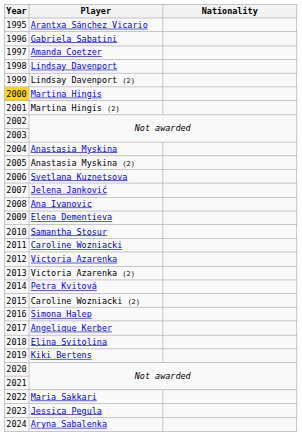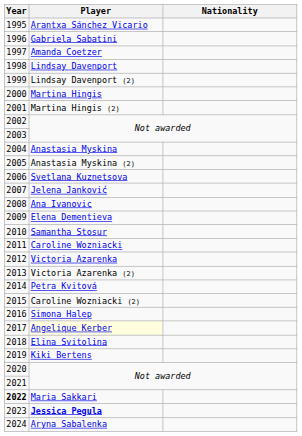Martina Hingis | Year: gold background -> no background
Angelique Kerber | Player: no background -> lightyellow background
Maria Sakkari | Year: normal -> bold
Jessica Pegula | Player: normal -> bold
